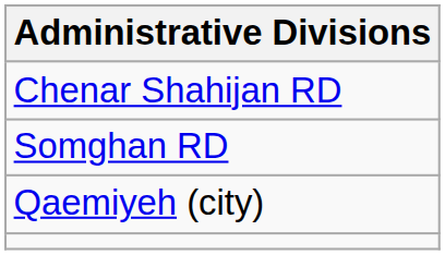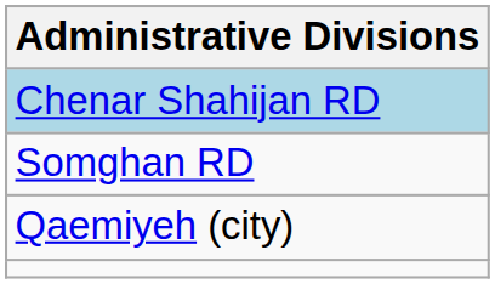row 2 | column 1: no background -> lightblue background
